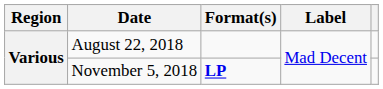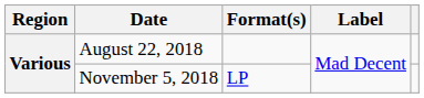November 5, 2018 | Format(s): bold -> normal
